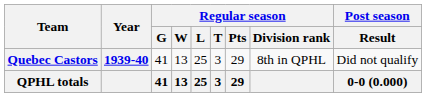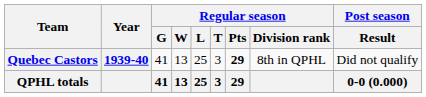Quebec Castors | Regular season / Pts: normal -> bold
